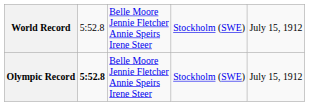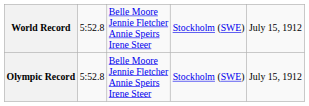Olympic Record | column 2: bold -> normal
